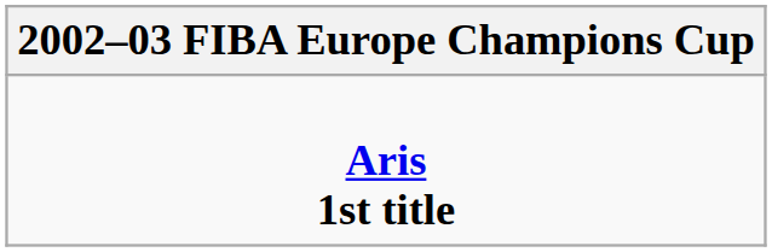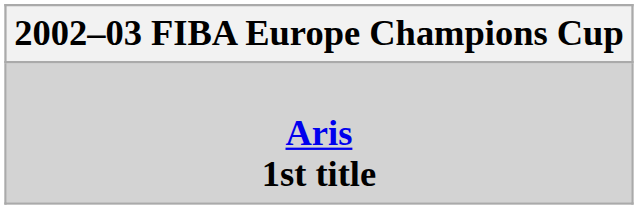row 2 | column 1: no background -> lightgrey background
